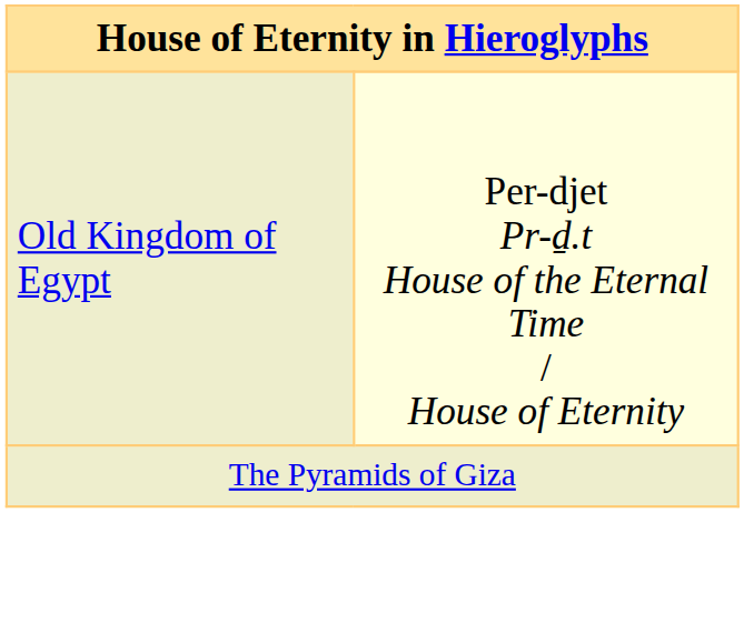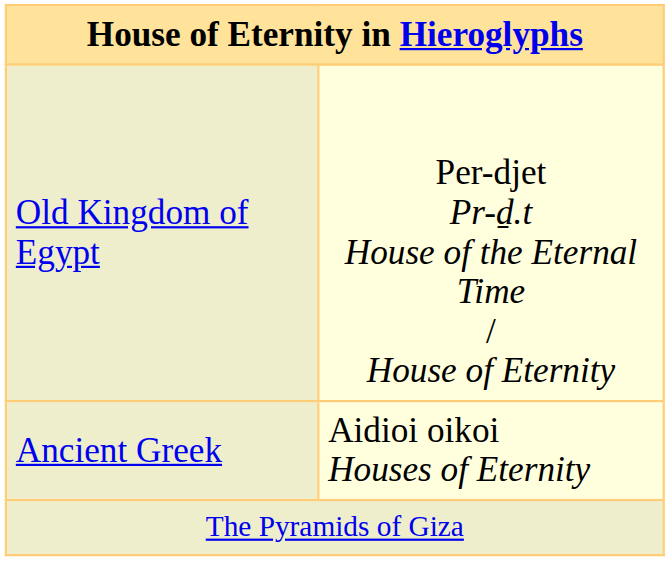+ row: Ancient Greek | Aidioi oikoi Houses of Eternity
